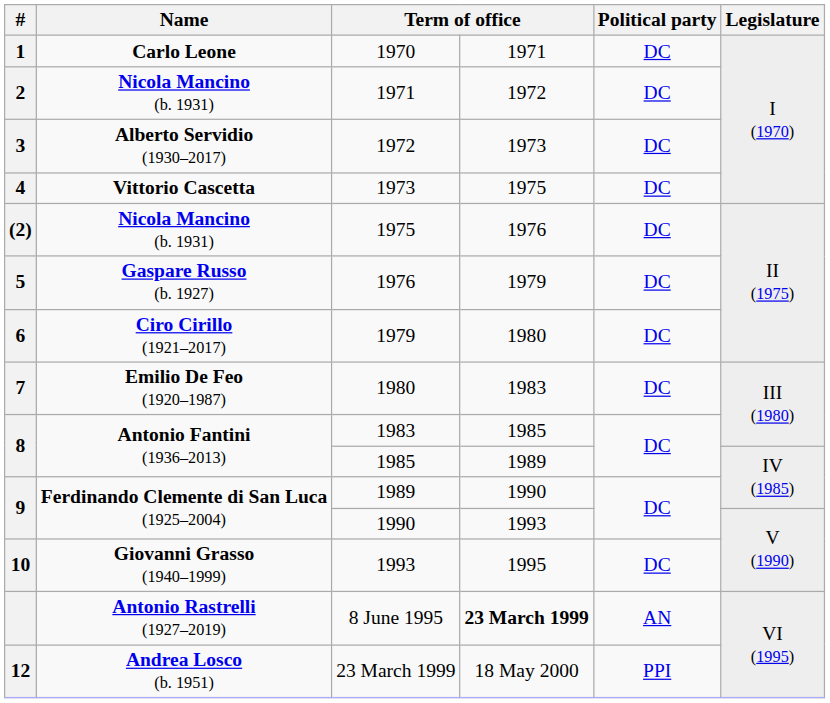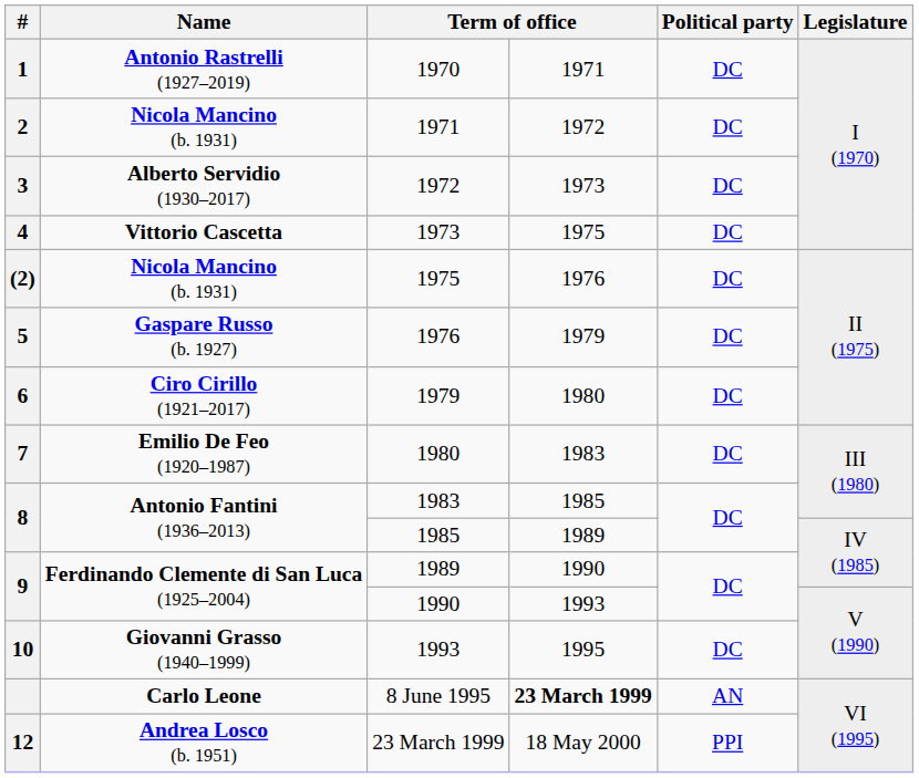1970 | Name: Carlo Leone -> Antonio Rastrelli (1927–2019)
8 June 1995 | Name: Antonio Rastrelli (1927–2019) -> Carlo Leone
